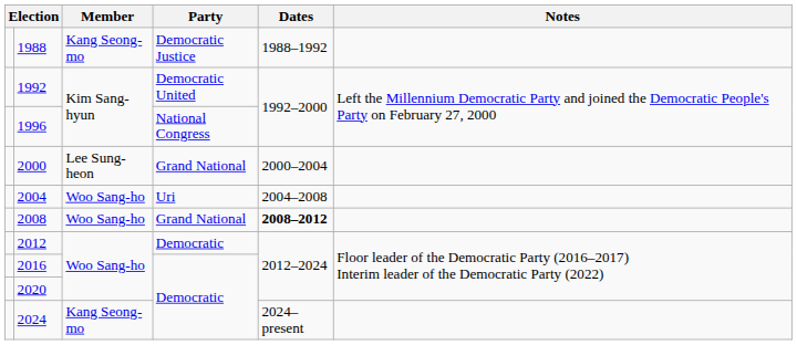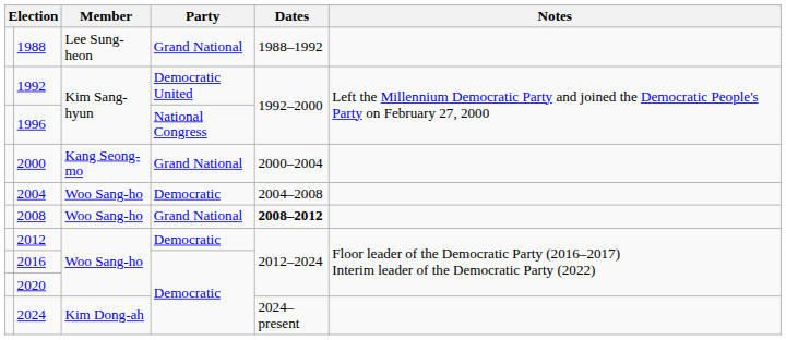1988 | Member: Kang Seong-mo -> Lee Sung-heon
1988 | Party: Democratic Justice -> Grand National
2000 | Member: Lee Sung-heon -> Kang Seong-mo
2004 | Party: Uri -> Democratic
2024 | Member: Kang Seong-mo -> Kim Dong-ah
